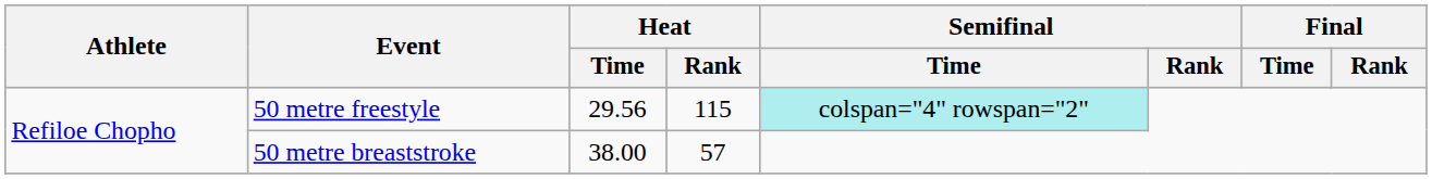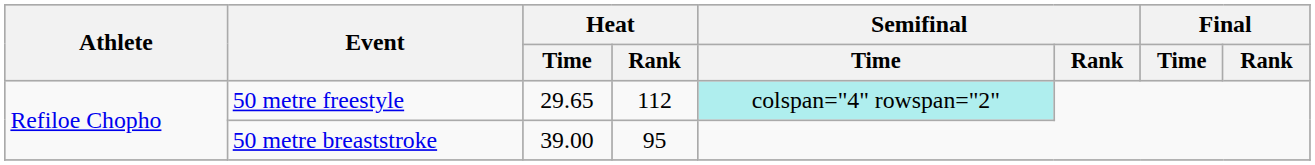50 metre freestyle | Heat / Time: 29.56 -> 29.65
50 metre freestyle | Heat / Rank: 115 -> 112
50 metre breaststroke | Heat / Time: 38.00 -> 39.00
50 metre breaststroke | Heat / Rank: 57 -> 95
